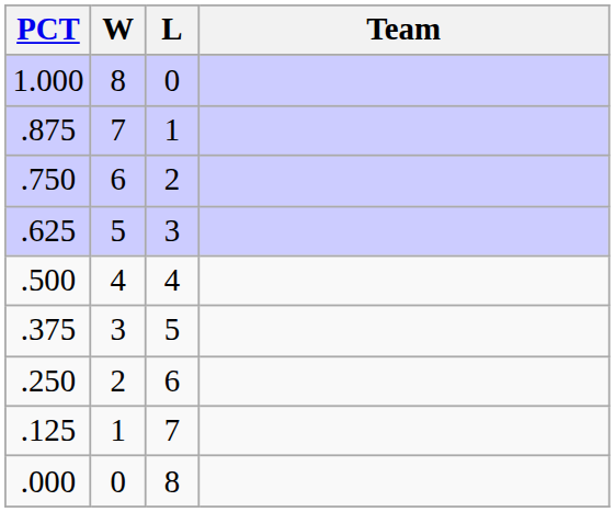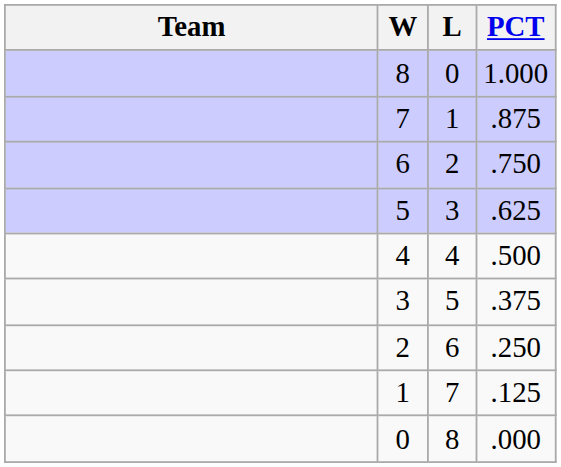columns swapped: Team <-> PCT
